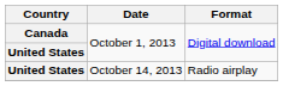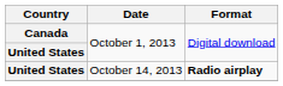United States / October 14, 2013 | Format: normal -> bold
